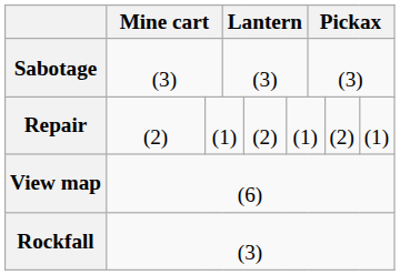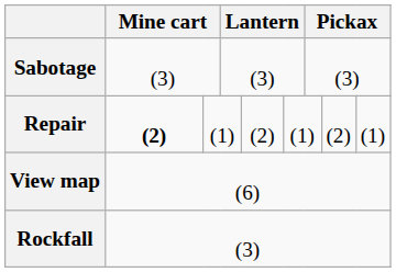Repair | column 2: normal -> bold
